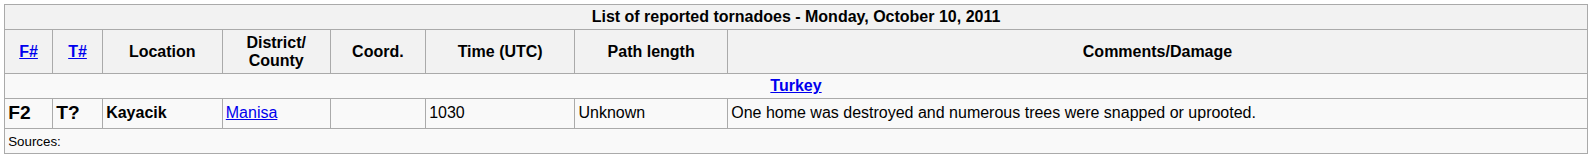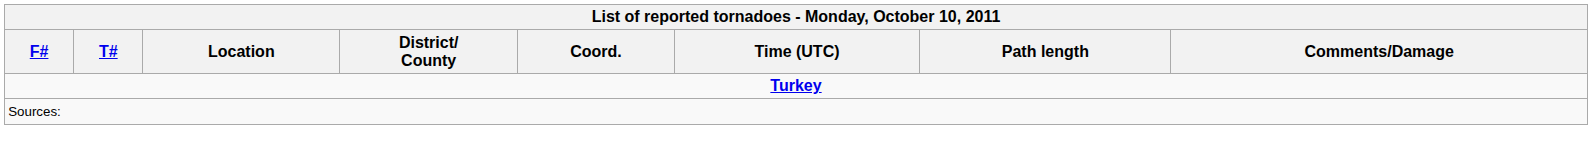- row: F2 | T? | Kayacik | Manisa | 1030 | Unknown | One home was destroyed and numerous trees were snapped or uprooted.
